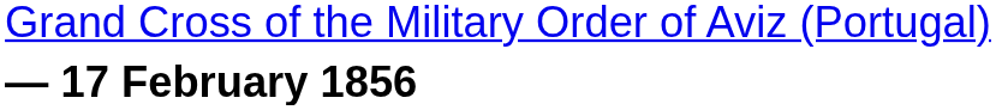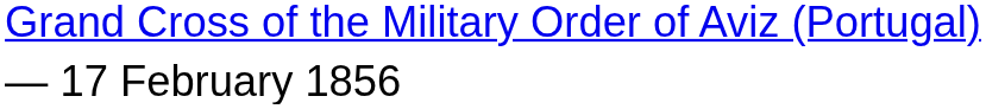— 17 February 1856 | column 1: bold -> normal
